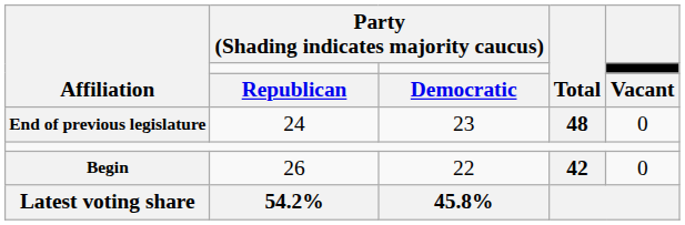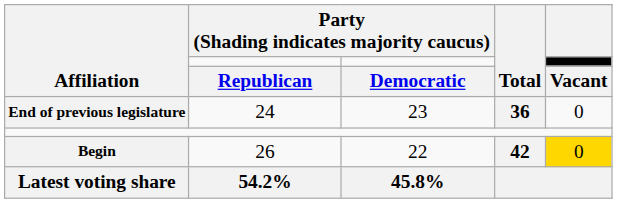End of previous legislature | Total: 48 -> 36
Begin | column 5: no background -> gold background
